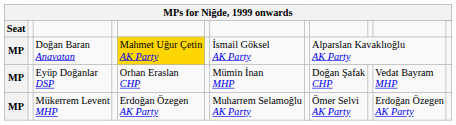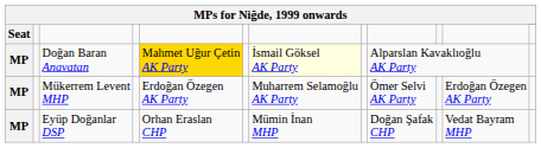Doğan Baran Anavatan | column 7: no background -> lightyellow background
rows swapped: Mükerrem Levent MHP <-> Eyüp Doğanlar DSP
